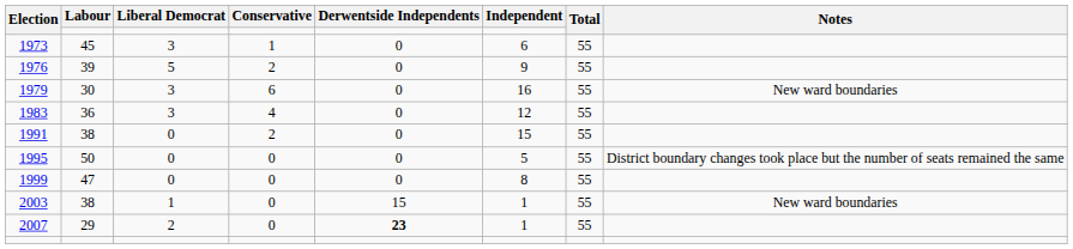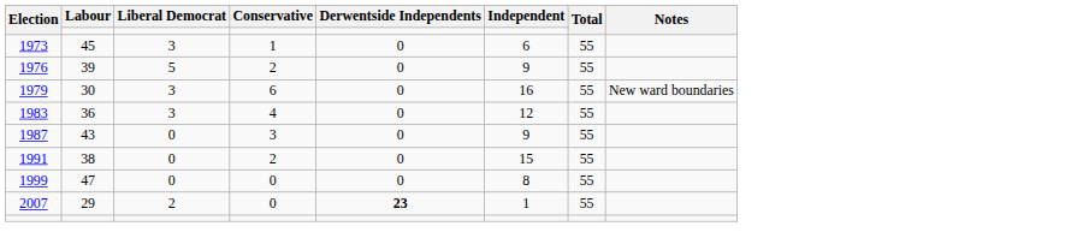+ row: 1987 | 43 | 0 | 3 | 0 | 9 | 55
- row: 1995 | 50 | 0 | 0 | 0 | 5 | 55 | District boundary changes took place but the number of seats remained the same
- row: 2003 | 38 | 1 | 0 | 15 | 1 | 55 | New ward boundaries
